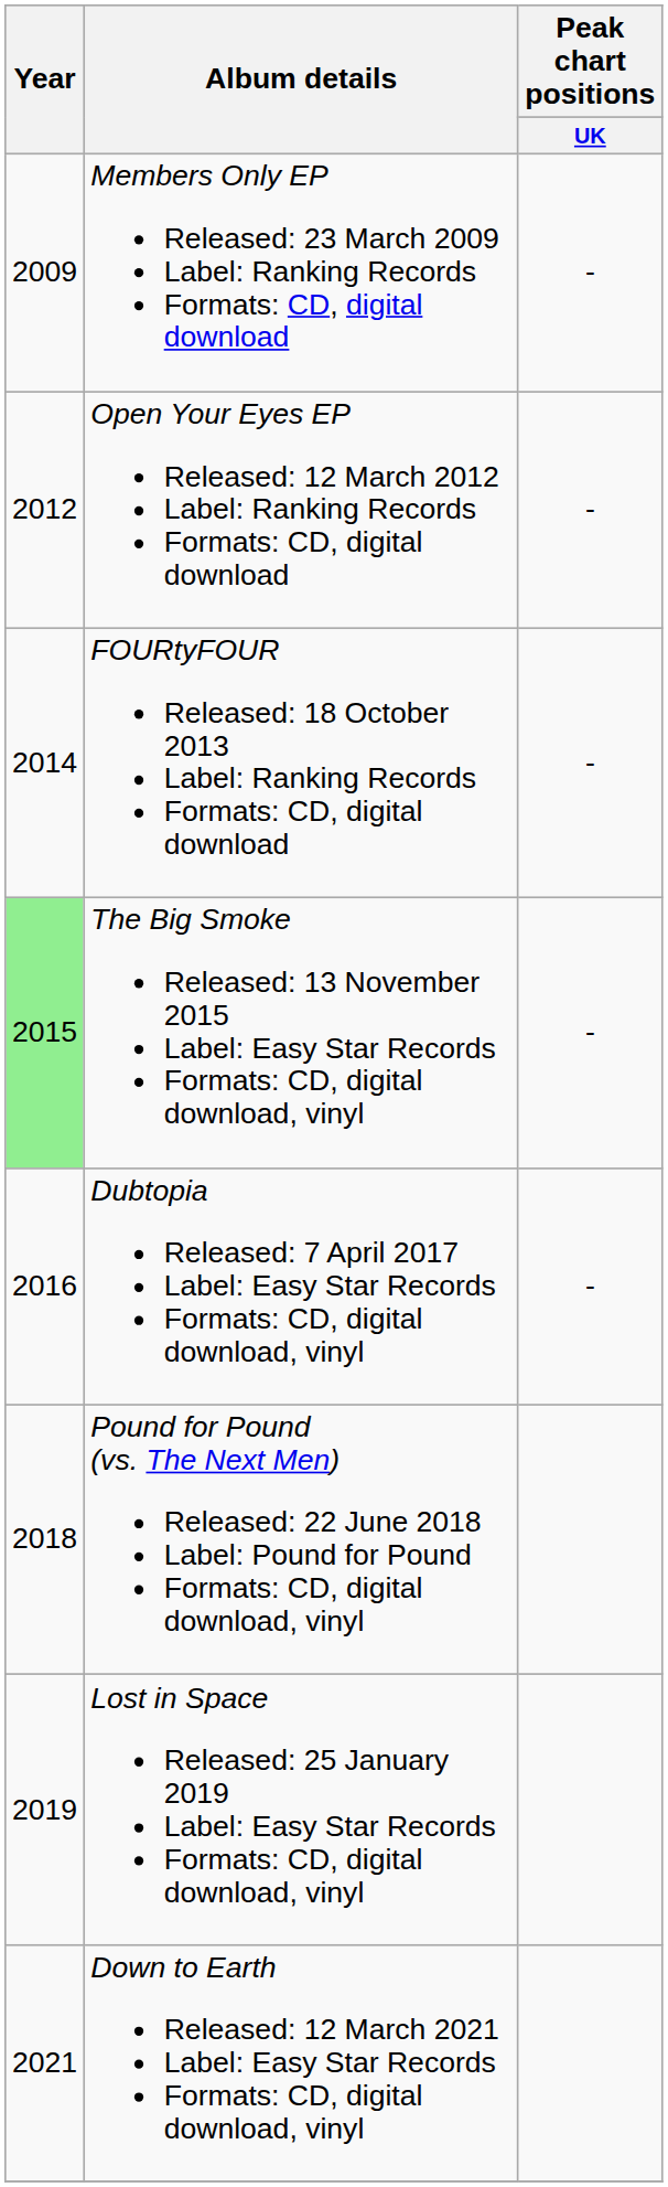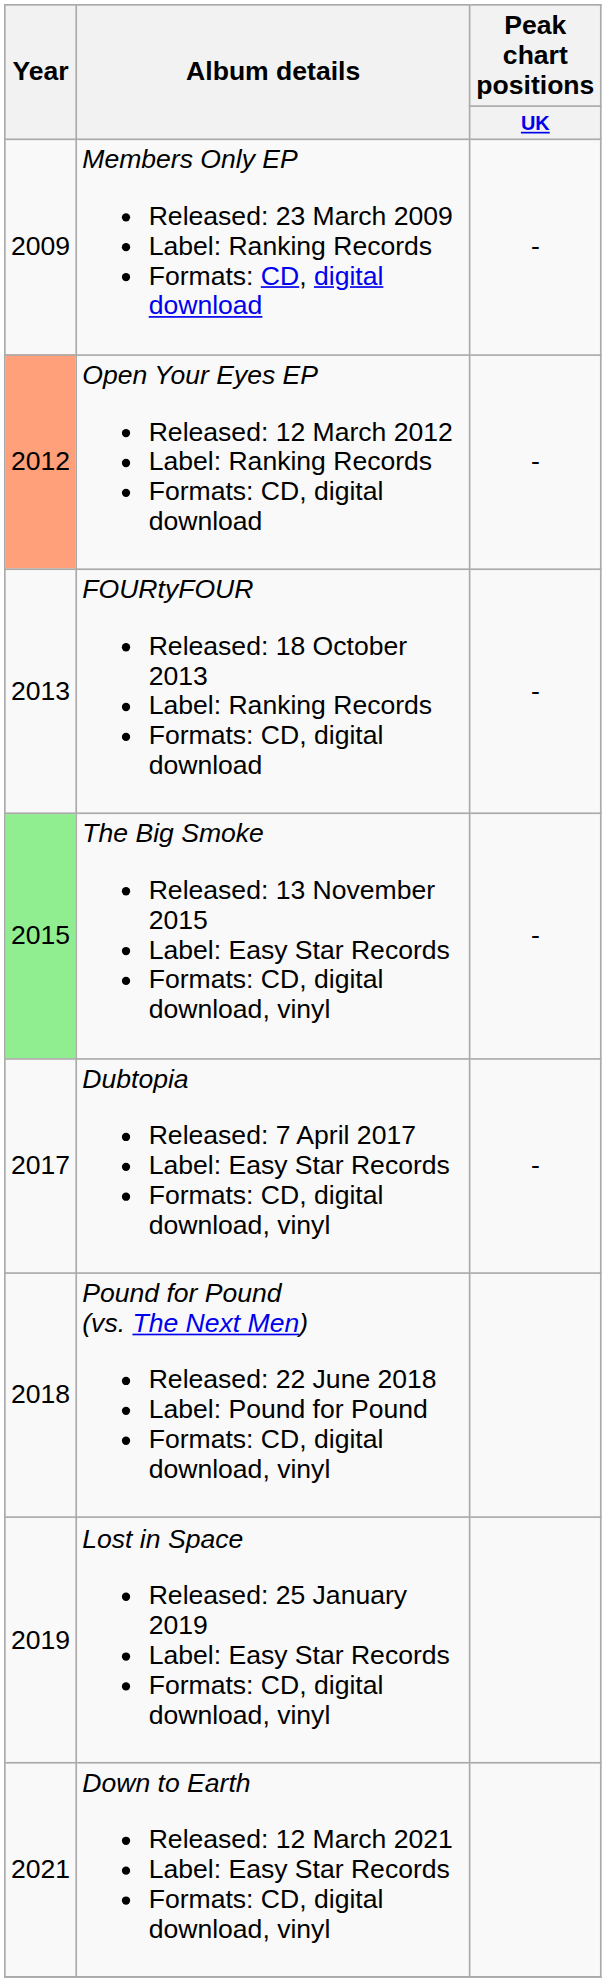row 4 | Year: no background -> lightsalmon background
row 5 | Year: 2014 -> 2013
row 7 | Year: 2016 -> 2017
